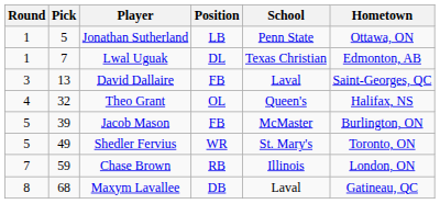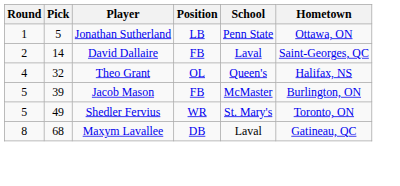- row: 1 | 7 | Lwal Uguak | DL | Texas Christian | Edmonton, AB
David Dallaire | Round: 3 -> 2
David Dallaire | Pick: 13 -> 14
- row: 7 | 59 | Chase Brown | RB | Illinois | London, ON
